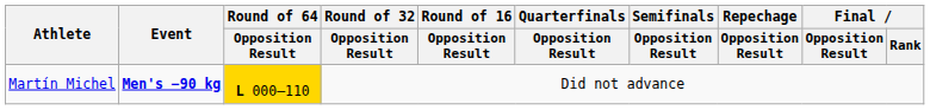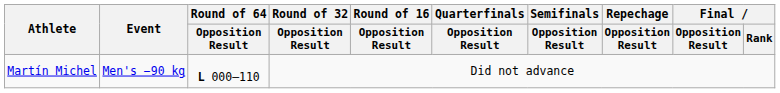Martín Michel | Event: bold -> normal
Martín Michel | Round of 64 / Opposition Result: gold background -> no background
